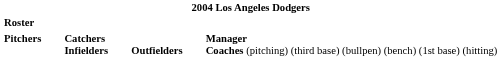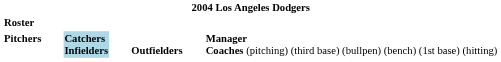Pitchers | column 2: no background -> lightblue background
